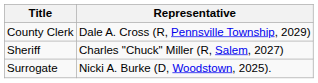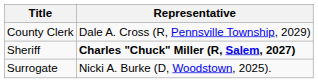Sheriff | Representative: normal -> bold
